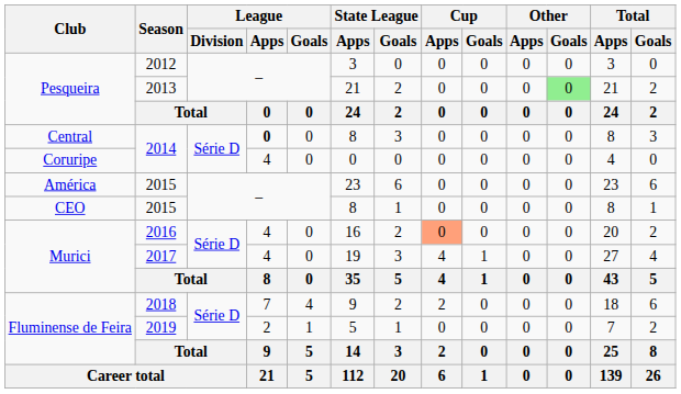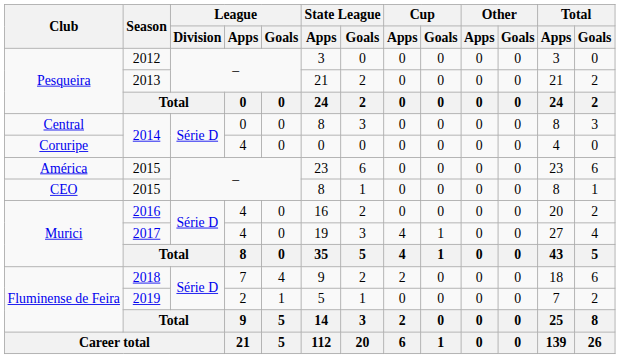2013 | Other / Goals: lightgreen background -> no background
Central / 2014 | League / Apps: bold -> normal
2016 | Cup / Apps: lightsalmon background -> no background
